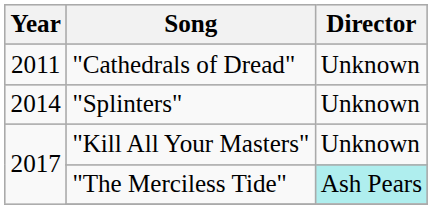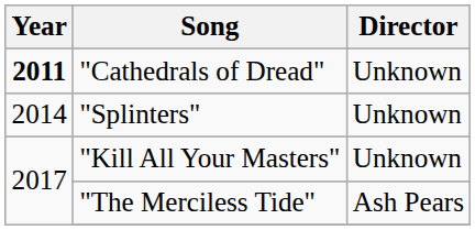"Cathedrals of Dread" | Year: normal -> bold
"The Merciless Tide" | Director: paleturquoise background -> no background
